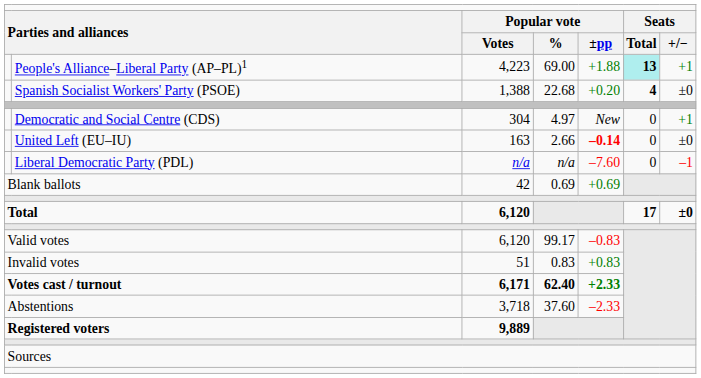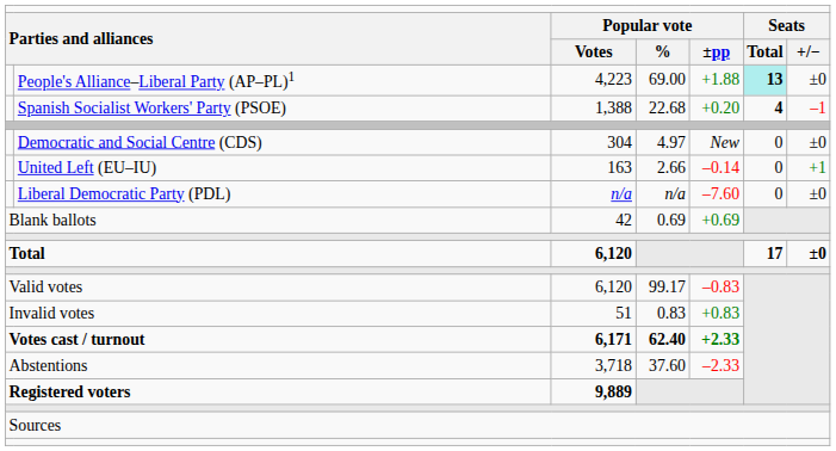People's Alliance–Liberal Party (AP–PL)1 | column 7: +1 -> ±0
Spanish Socialist Workers' Party (PSOE) | column 7: ±0 -> –1
Democratic and Social Centre (CDS) | column 7: +1 -> ±0
United Left (EU–IU) | column 5: bold -> normal
United Left (EU–IU) | column 7: ±0 -> +1
Liberal Democratic Party (PDL) | column 7: –1 -> ±0
